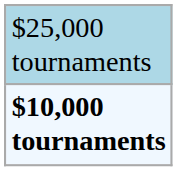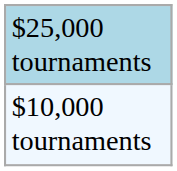row 2 | column 1: bold -> normal
